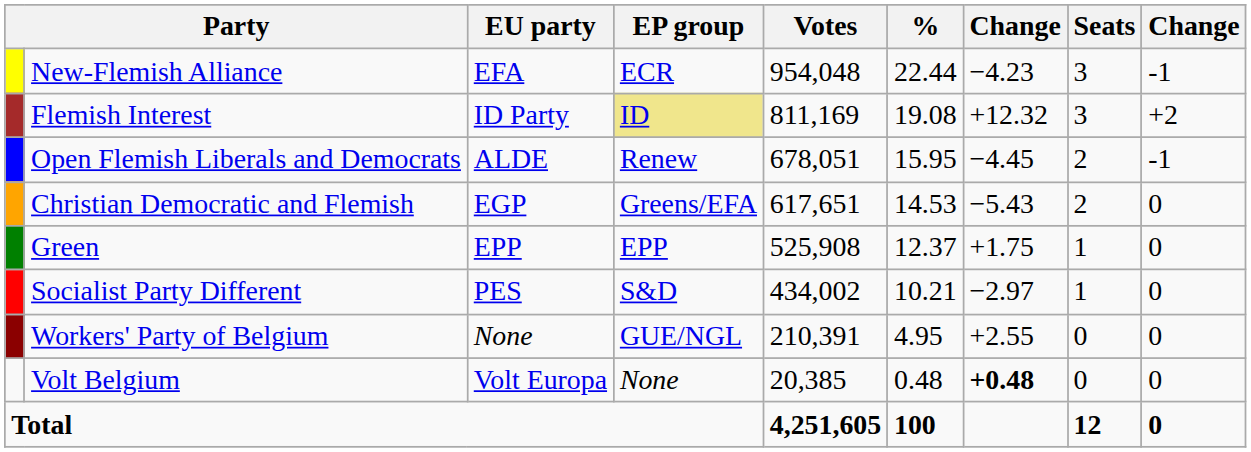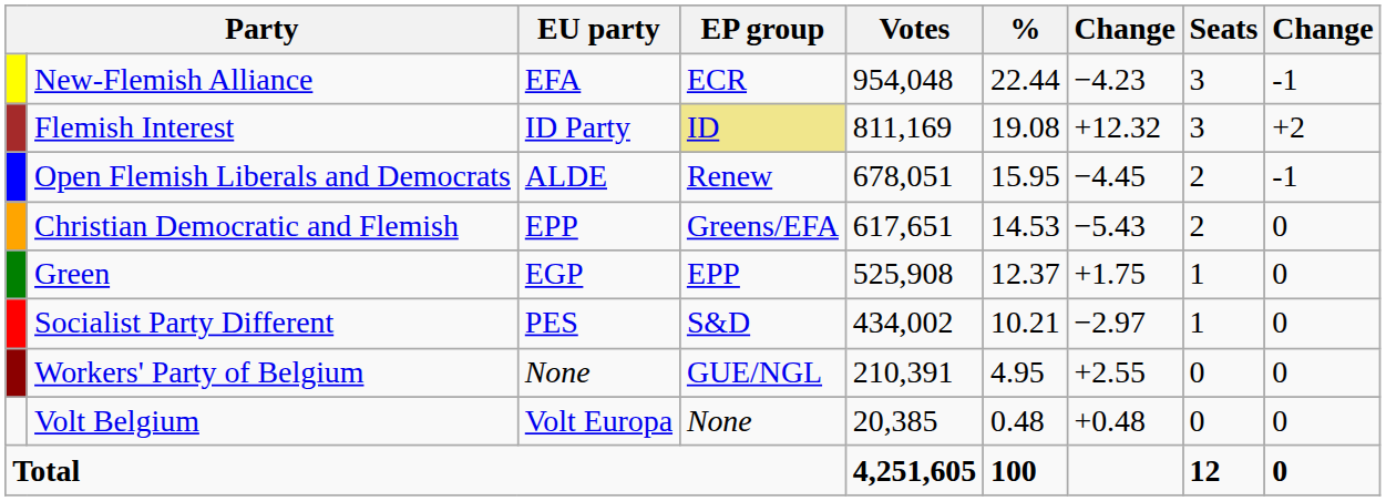Christian Democratic and Flemish | EU party: EGP -> EPP
Green | EU party: EPP -> EGP
Volt Belgium | column 7: bold -> normal
